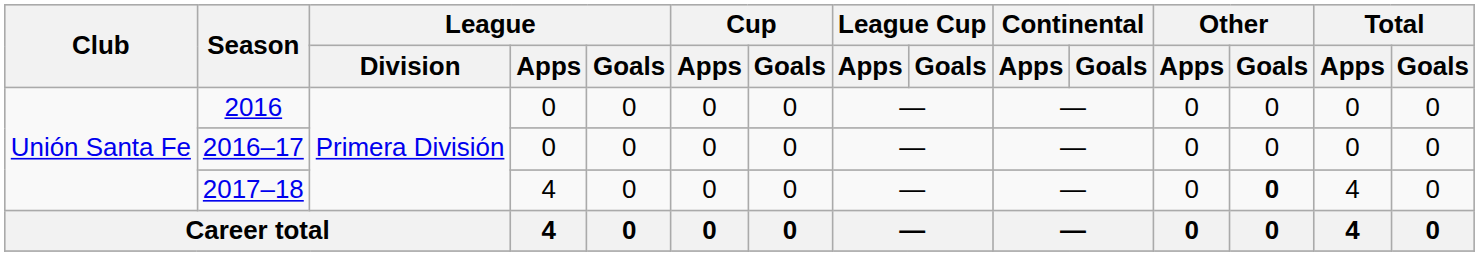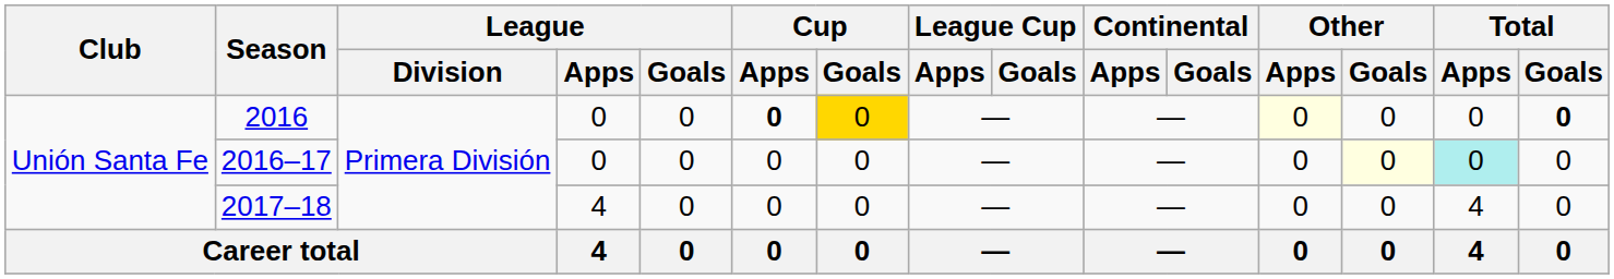2016 | Cup / Apps: normal -> bold
2016 | Cup / Goals: no background -> gold background
2016 | Other / Apps: no background -> lightyellow background
2016 | Total / Goals: normal -> bold
2016–17 | Other / Goals: no background -> lightyellow background
2016–17 | Total / Apps: no background -> paleturquoise background
2017–18 | Other / Goals: bold -> normal
